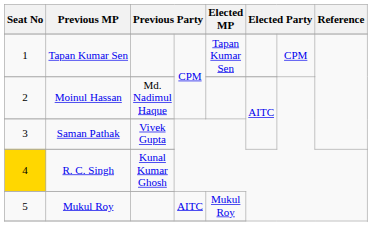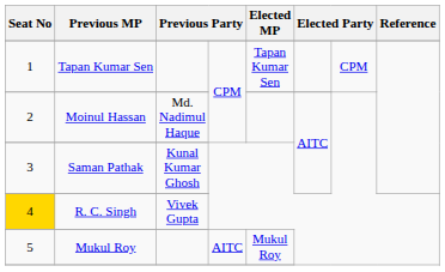Saman Pathak | column 3: Vivek Gupta -> Kunal Kumar Ghosh
R. C. Singh | column 3: Kunal Kumar Ghosh -> Vivek Gupta
